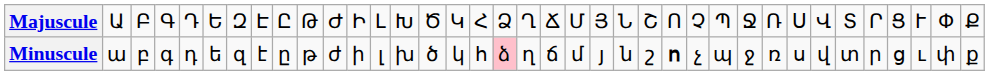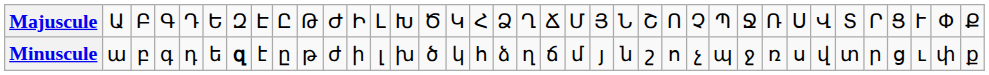Minuscule | column 7: normal -> bold
Minuscule | column 18: pink background -> no background
Minuscule | column 25: bold -> normal
